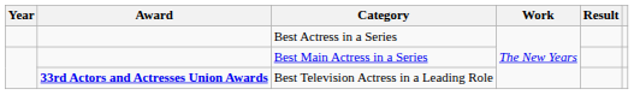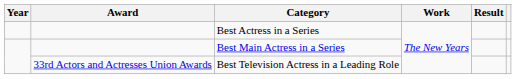Best Television Actress in a Leading Role | Award: bold -> normal
